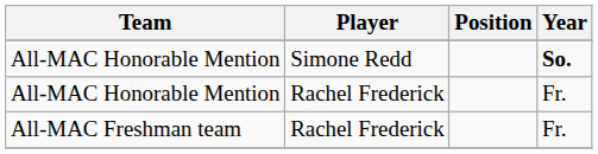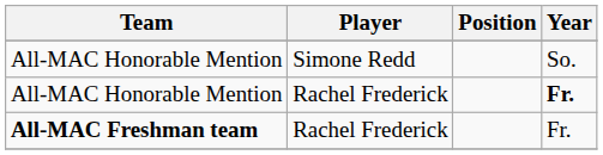row 2 | Year: bold -> normal
row 3 | Year: normal -> bold
row 4 | Team: normal -> bold
